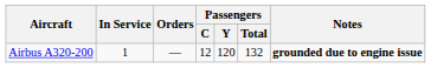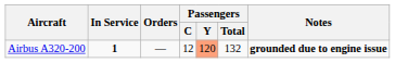Airbus A320-200 | In Service: normal -> bold
Airbus A320-200 | Passengers / Y: no background -> lightsalmon background
